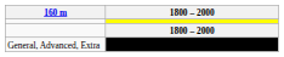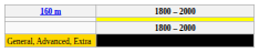row 4 | 160 m: no background -> gold background
